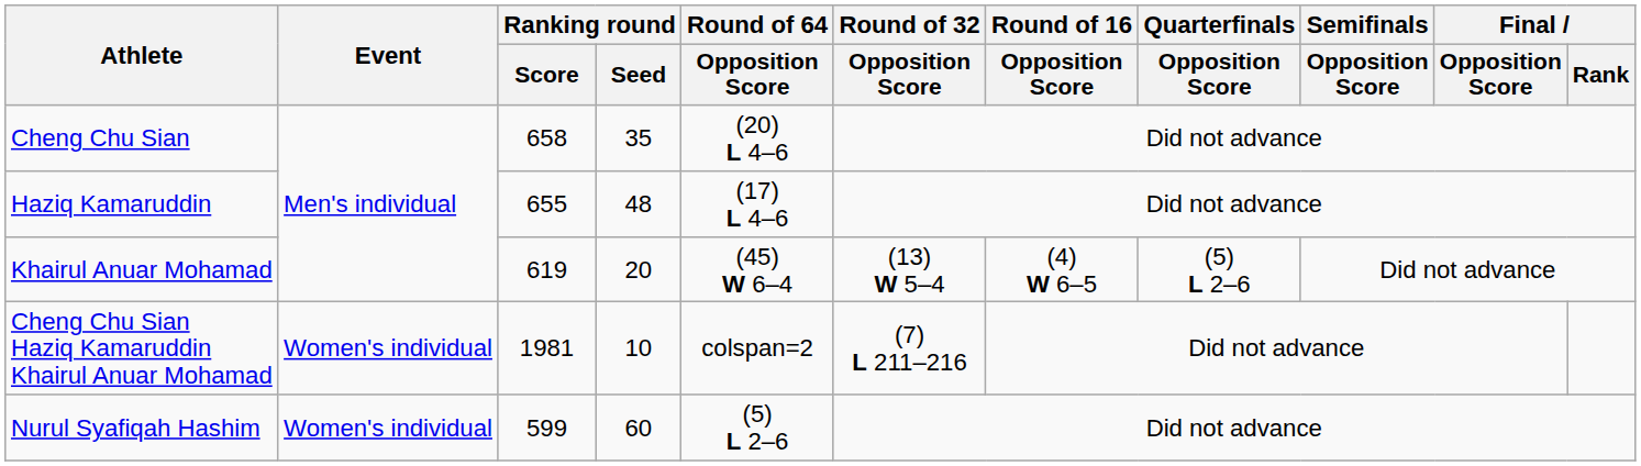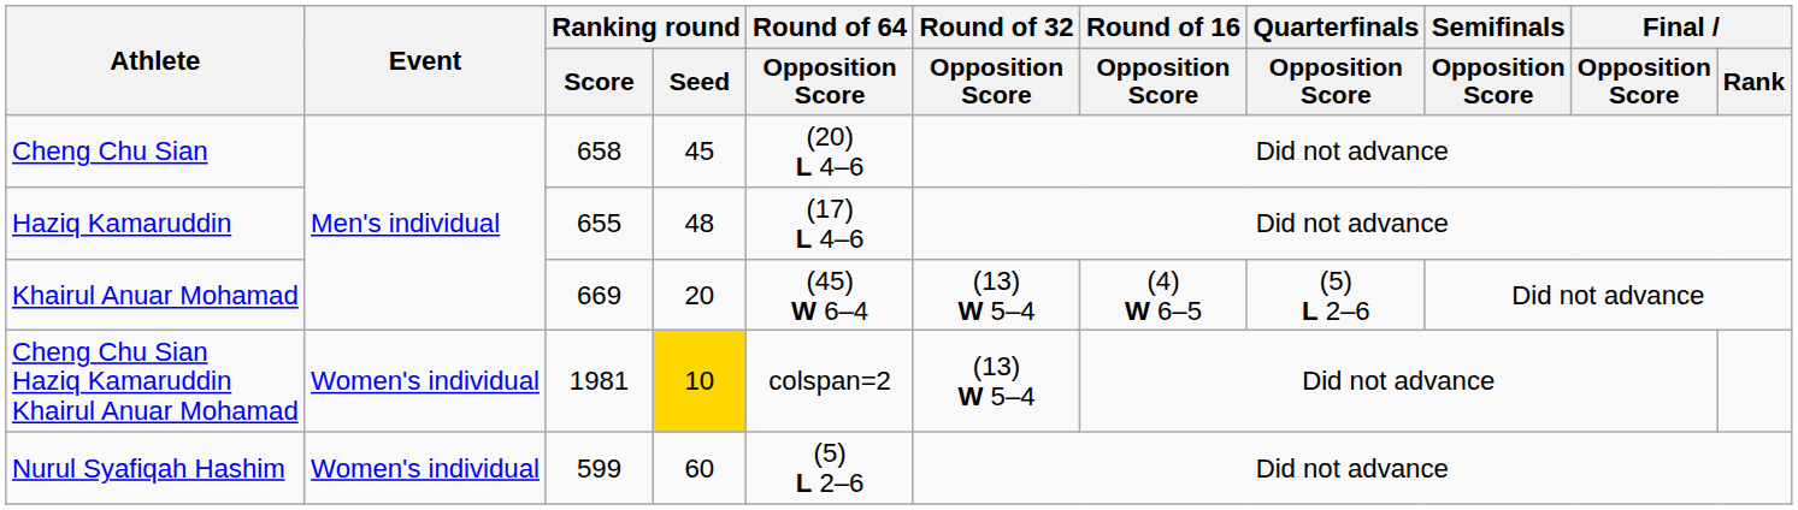Cheng Chu Sian | Ranking round / Seed: 35 -> 45
Khairul Anuar Mohamad | Ranking round / Score: 619 -> 669
Cheng Chu Sian Haziq Kamaruddin Khairul Anuar Mohamad | Ranking round / Seed: no background -> gold background
Cheng Chu Sian Haziq Kamaruddin Khairul Anuar Mohamad | Round of 32 / Opposition Score: (7) L 211–216 -> (13) W 5–4
